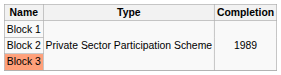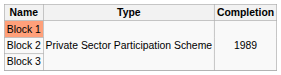Block 1 | Name: no background -> lightsalmon background
Block 3 | Name: lightsalmon background -> no background
